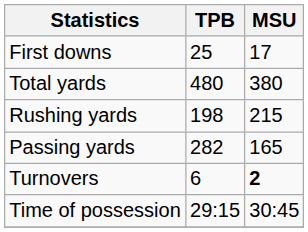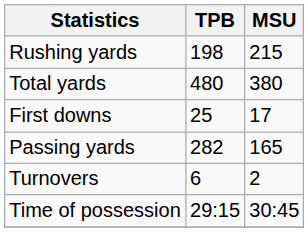rows swapped: First downs <-> Rushing yards
Turnovers | MSU: bold -> normal
